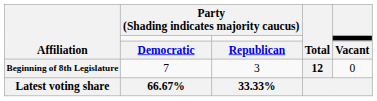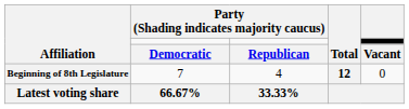Beginning of 8th Legislature | column 3: 3 -> 4
